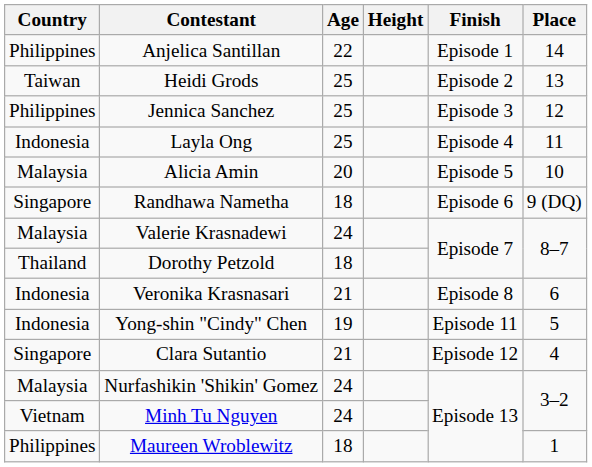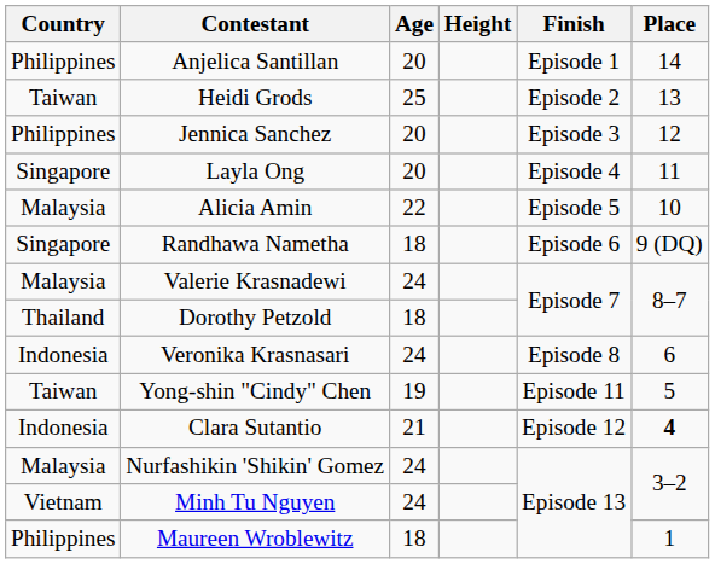Anjelica Santillan | Age: 22 -> 20
Jennica Sanchez | Age: 25 -> 20
Layla Ong | Country: Indonesia -> Singapore
Layla Ong | Age: 25 -> 20
Alicia Amin | Age: 20 -> 22
Veronika Krasnasari | Age: 21 -> 24
Yong-shin "Cindy" Chen | Country: Indonesia -> Taiwan
Clara Sutantio | Country: Singapore -> Indonesia
Clara Sutantio | Place: normal -> bold
